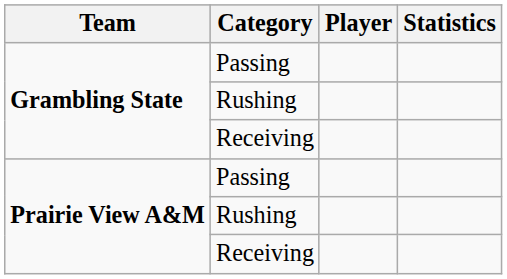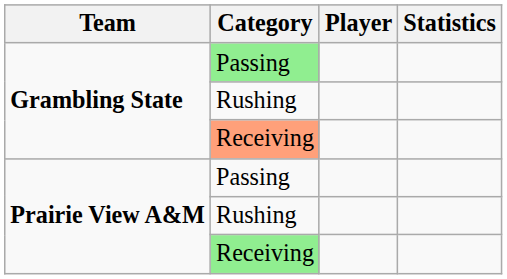Grambling State / Passing | Category: no background -> lightgreen background
Grambling State / Receiving | Category: no background -> lightsalmon background
Prairie View A&M / Receiving | Category: no background -> lightgreen background
